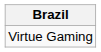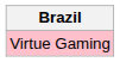row 2 | column 1: no background -> pink background
